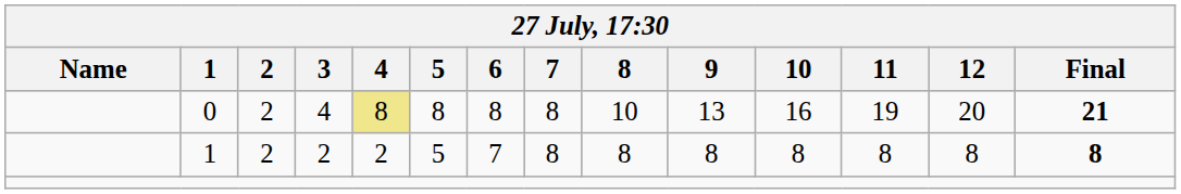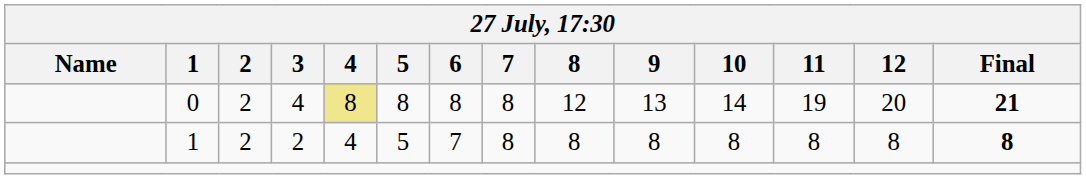row 3 | 8: 10 -> 12
row 3 | 10: 16 -> 14
row 4 | 4: 2 -> 4
